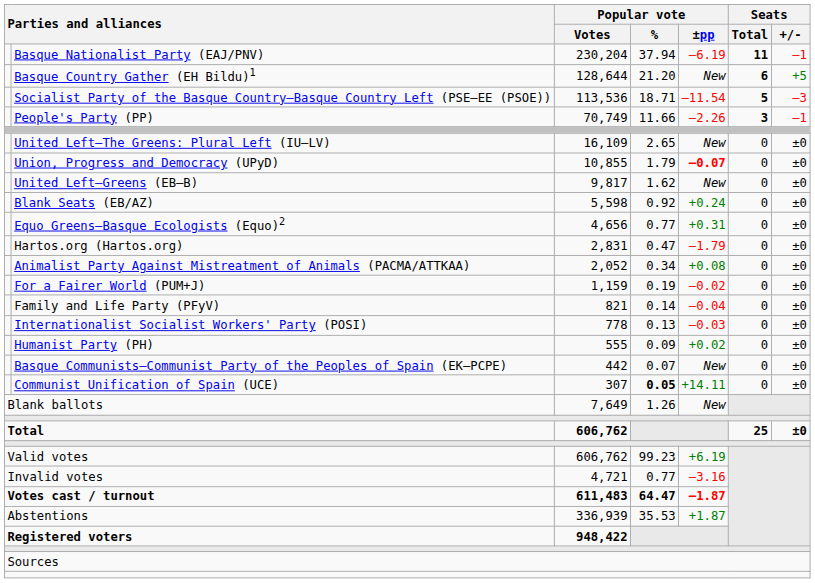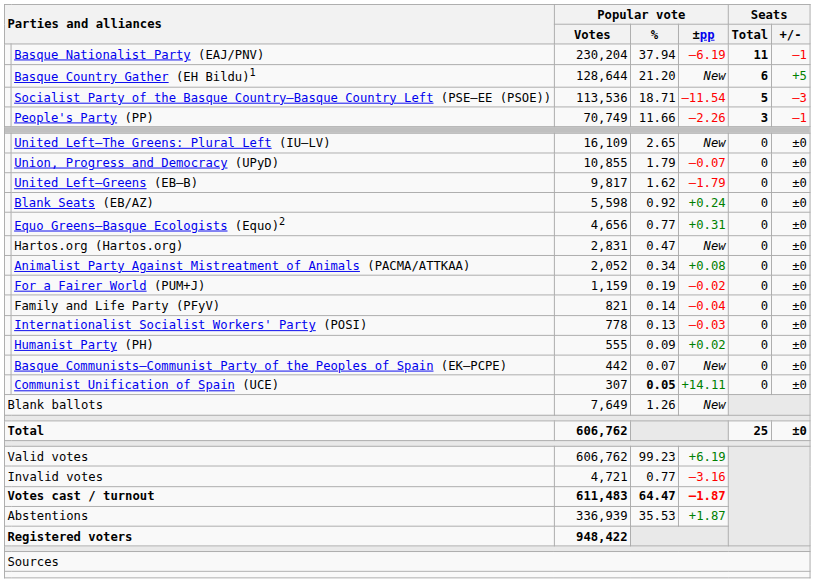Union, Progress and Democracy (UPyD) | Popular vote / ±pp: bold -> normal
United Left–Greens (EB–B) | Popular vote / ±pp: New -> –1.79
Hartos.org (Hartos.org) | Popular vote / ±pp: –1.79 -> New
